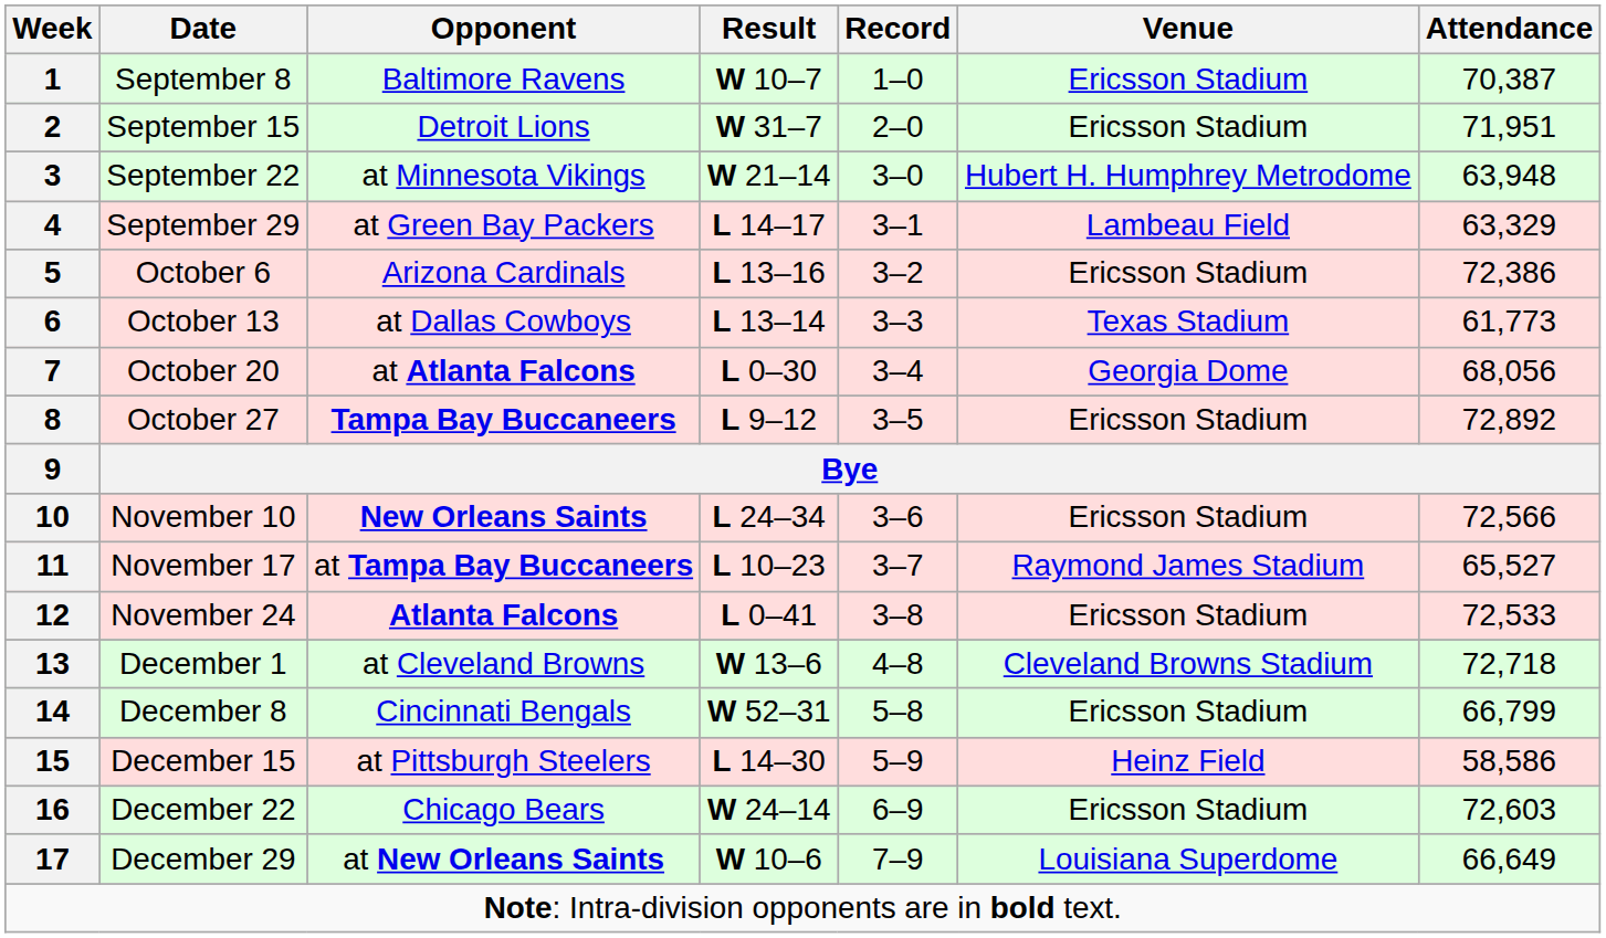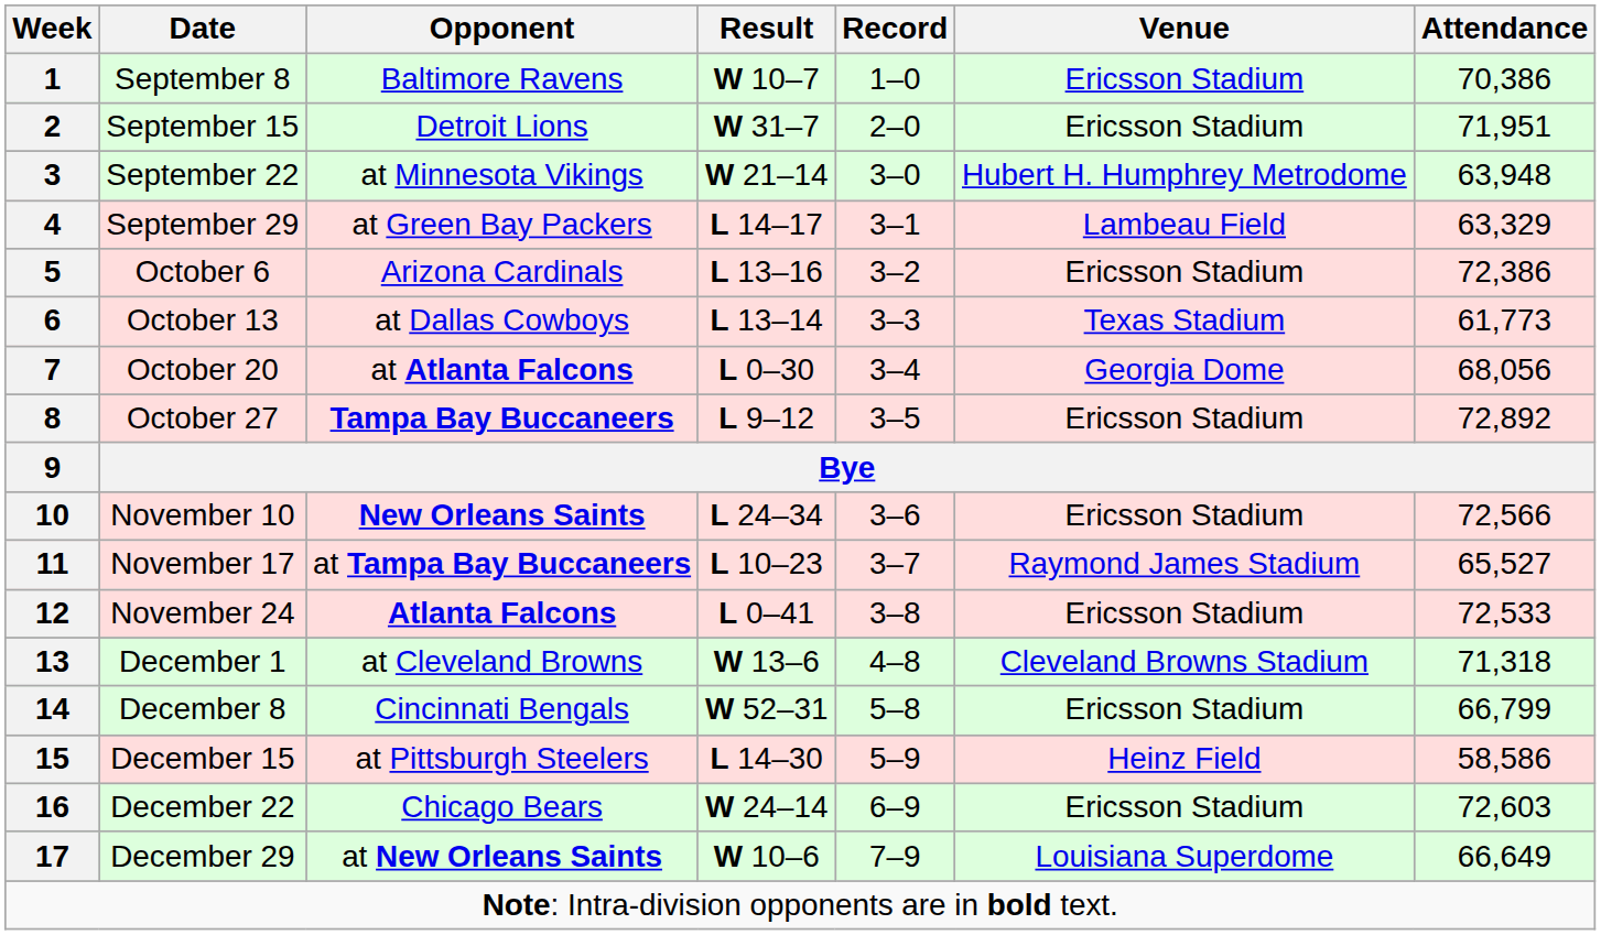1 | Attendance: 70,387 -> 70,386
13 | Attendance: 72,718 -> 71,318
